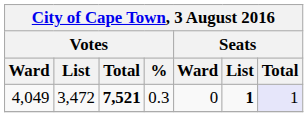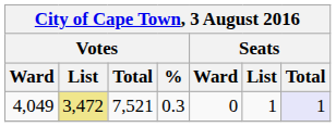4,049 | City of Cape Town, 3 August 2016 / Votes / List: no background -> khaki background
4,049 | City of Cape Town, 3 August 2016 / Votes / Total: bold -> normal
4,049 | City of Cape Town, 3 August 2016 / Seats / List: bold -> normal
